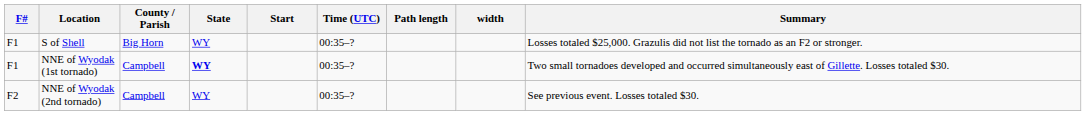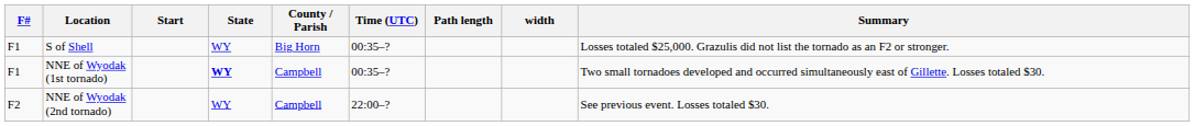columns swapped: County / Parish <-> Start
NNE of Wyodak (2nd tornado) | Time (UTC): 00:35–? -> 22:00–?
